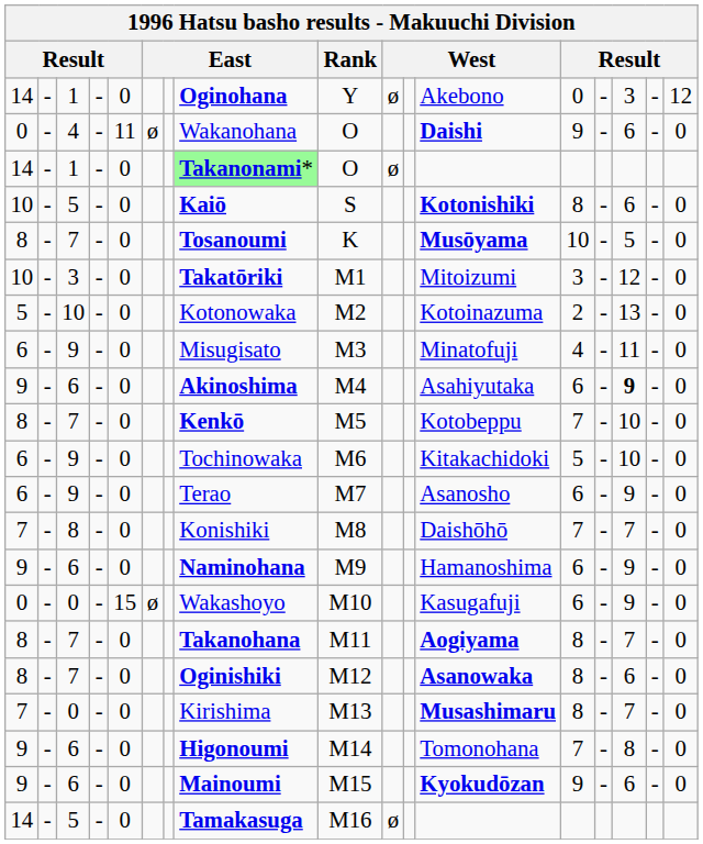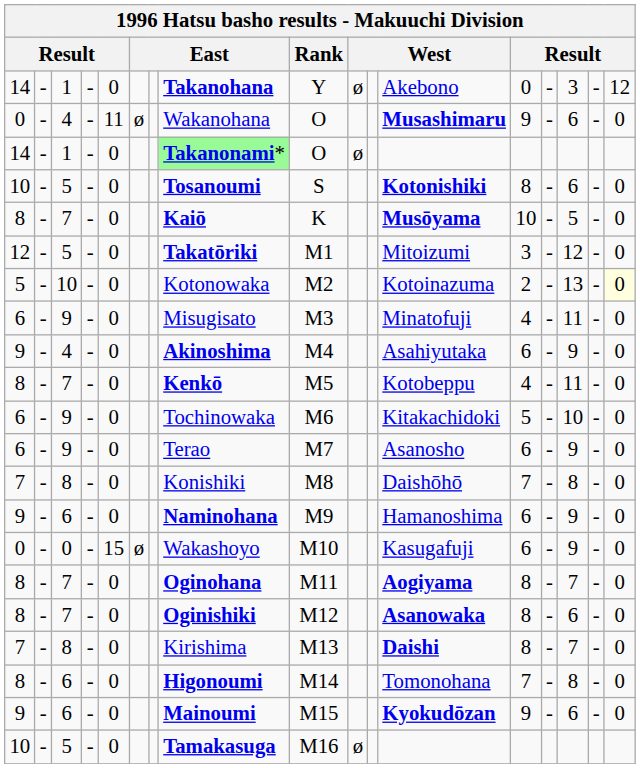row 3 | column 8: Oginohana -> Takanohana
row 4 | column 12: Daishi -> Musashimaru
row 6 | column 8: Kaiō -> Tosanoumi
row 7 | column 8: Tosanoumi -> Kaiō
row 8 | column 1: 10 -> 12
row 8 | column 3: 3 -> 5
row 9 | column 17: no background -> lightyellow background
row 11 | column 3: 6 -> 4
row 11 | column 15: bold -> normal
row 12 | column 13: 7 -> 4
row 12 | column 15: 10 -> 11
row 15 | column 15: 7 -> 8
row 18 | column 8: Takanohana -> Oginohana
row 20 | column 3: 0 -> 8
row 20 | column 12: Musashimaru -> Daishi
row 21 | column 1: 9 -> 8
row 23 | column 1: 14 -> 10
